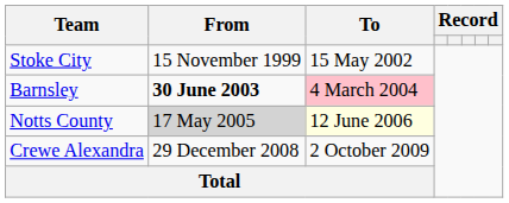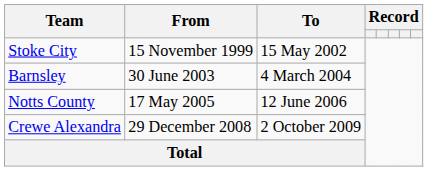Barnsley | From: bold -> normal
Barnsley | To: pink background -> no background
Notts County | From: lightgrey background -> no background
Notts County | To: lightyellow background -> no background
